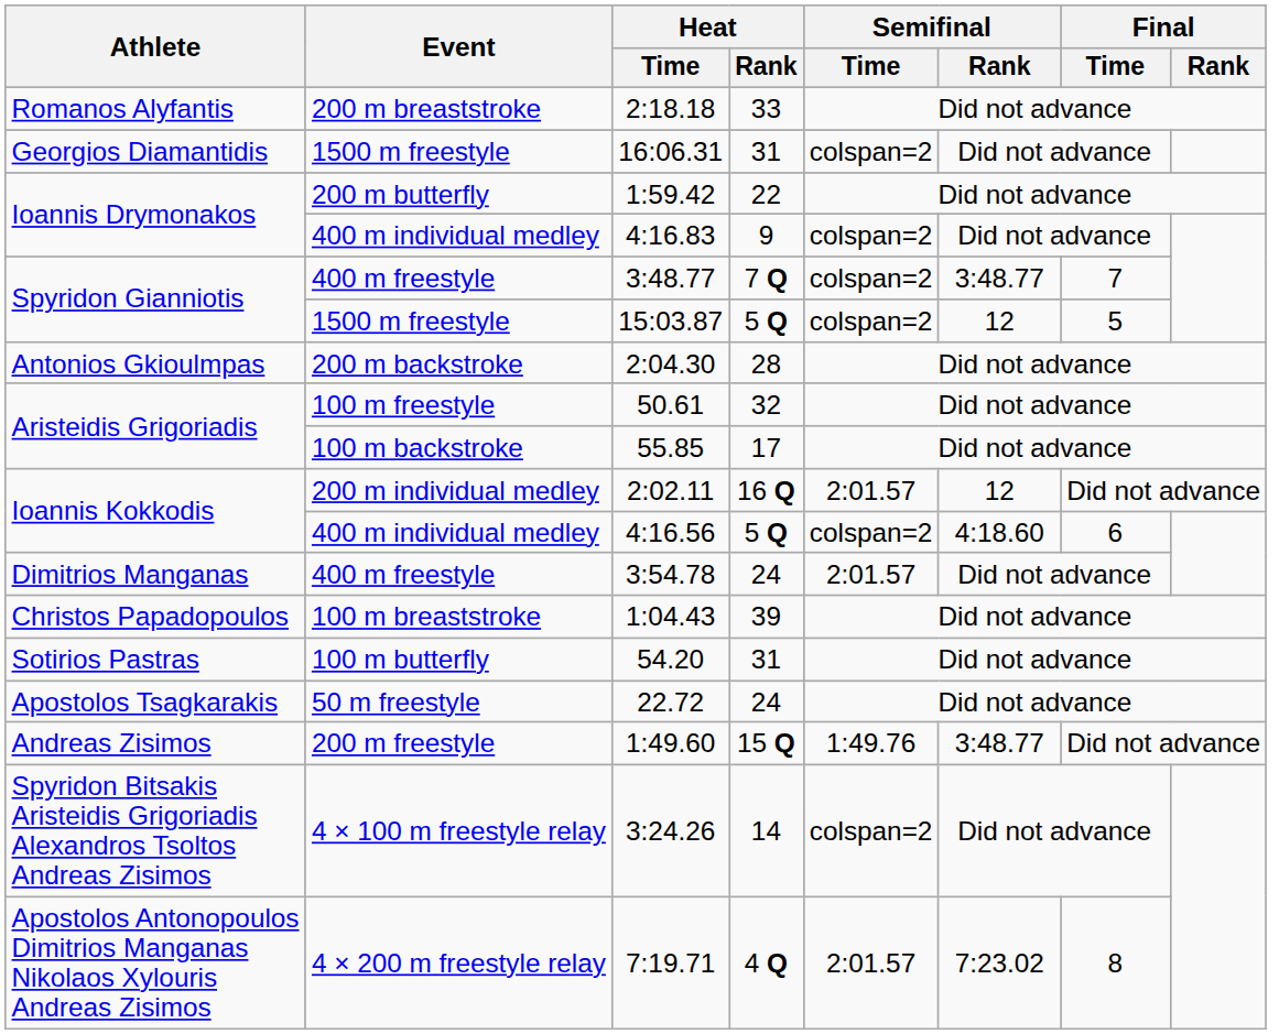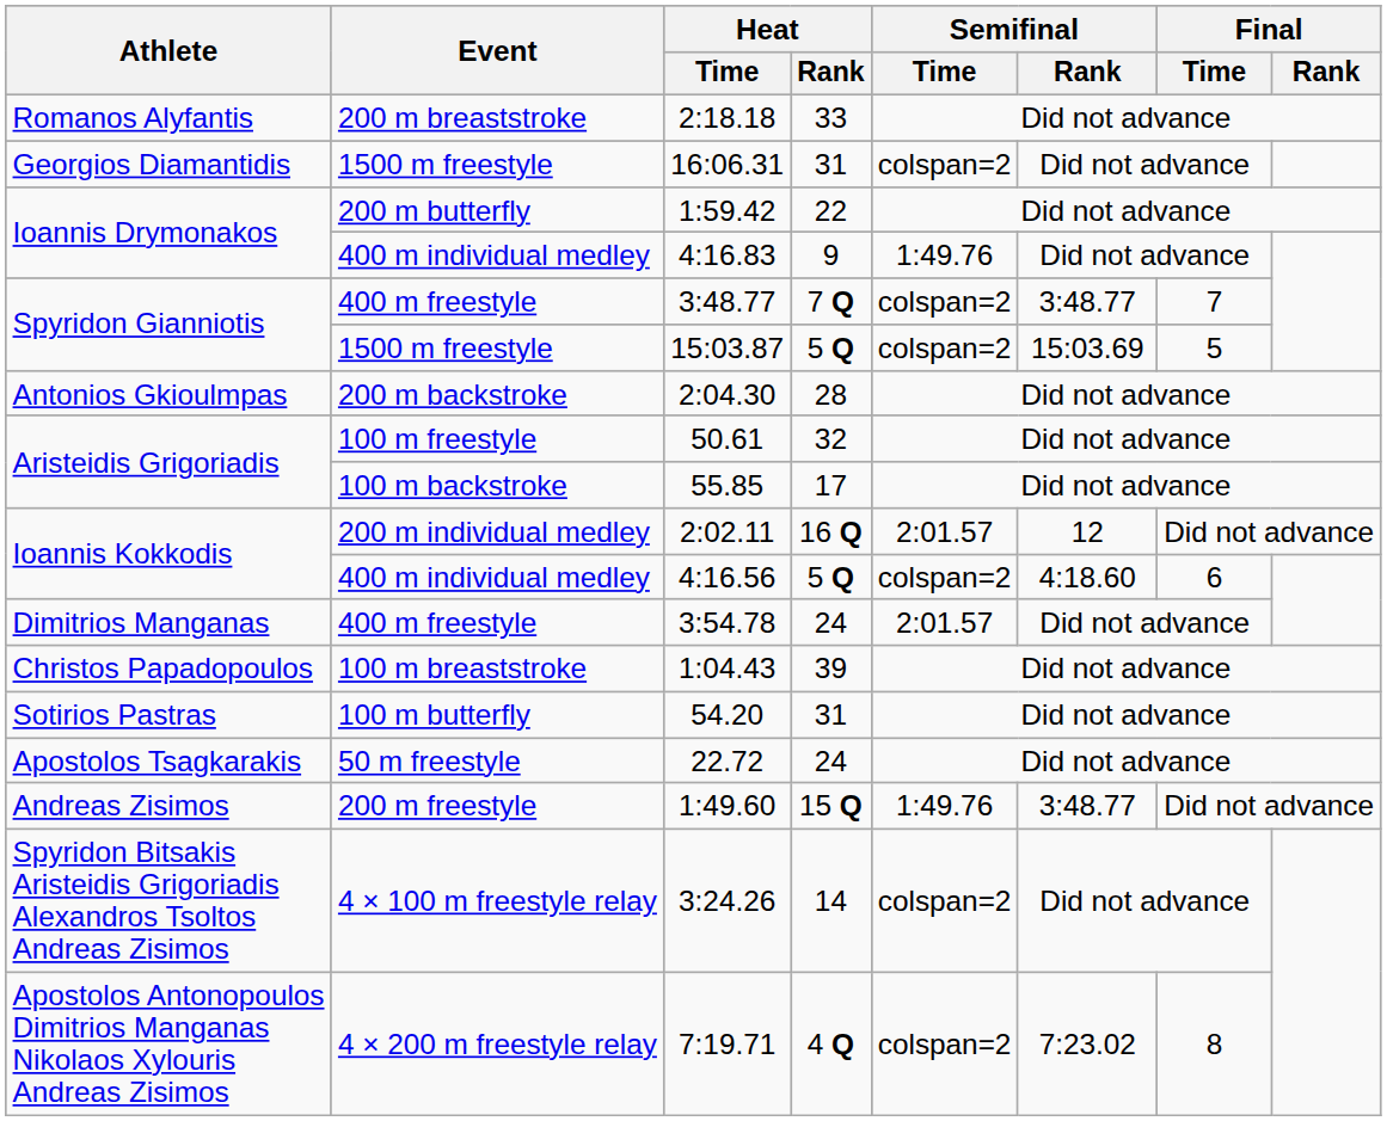4:16.83 | Semifinal / Time: colspan=2 -> 1:49.76
15:03.87 | Semifinal / Rank: 12 -> 15:03.69
7:19.71 | Semifinal / Time: 2:01.57 -> colspan=2
